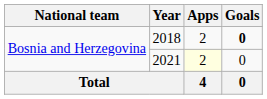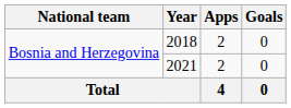2018 | Goals: bold -> normal
2021 | Apps: lightyellow background -> no background
